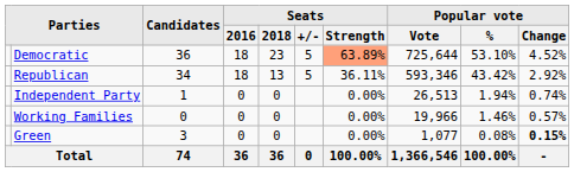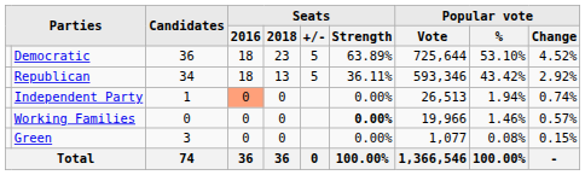Democratic | Seats / Strength: lightsalmon background -> no background
Independent Party | Seats / 2016: no background -> lightsalmon background
Working Families | Seats / Strength: normal -> bold
Green | Popular vote / Change: bold -> normal
